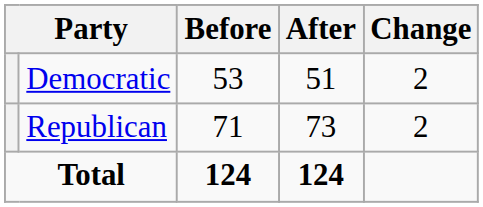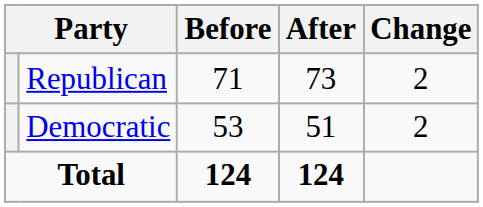rows swapped: Republican <-> Democratic
